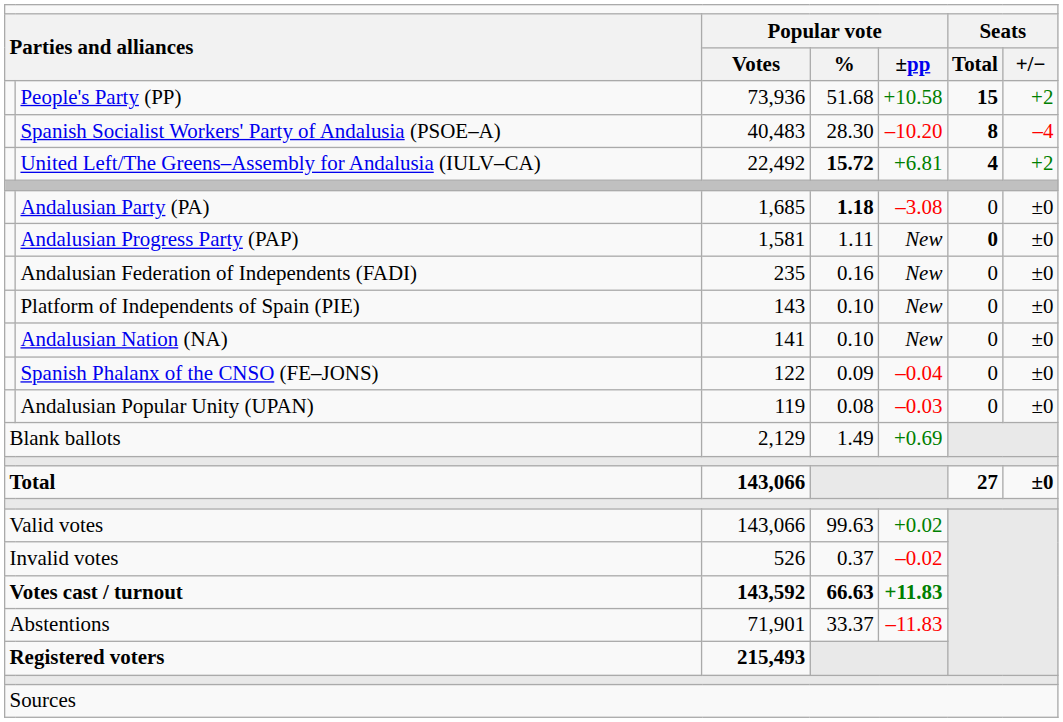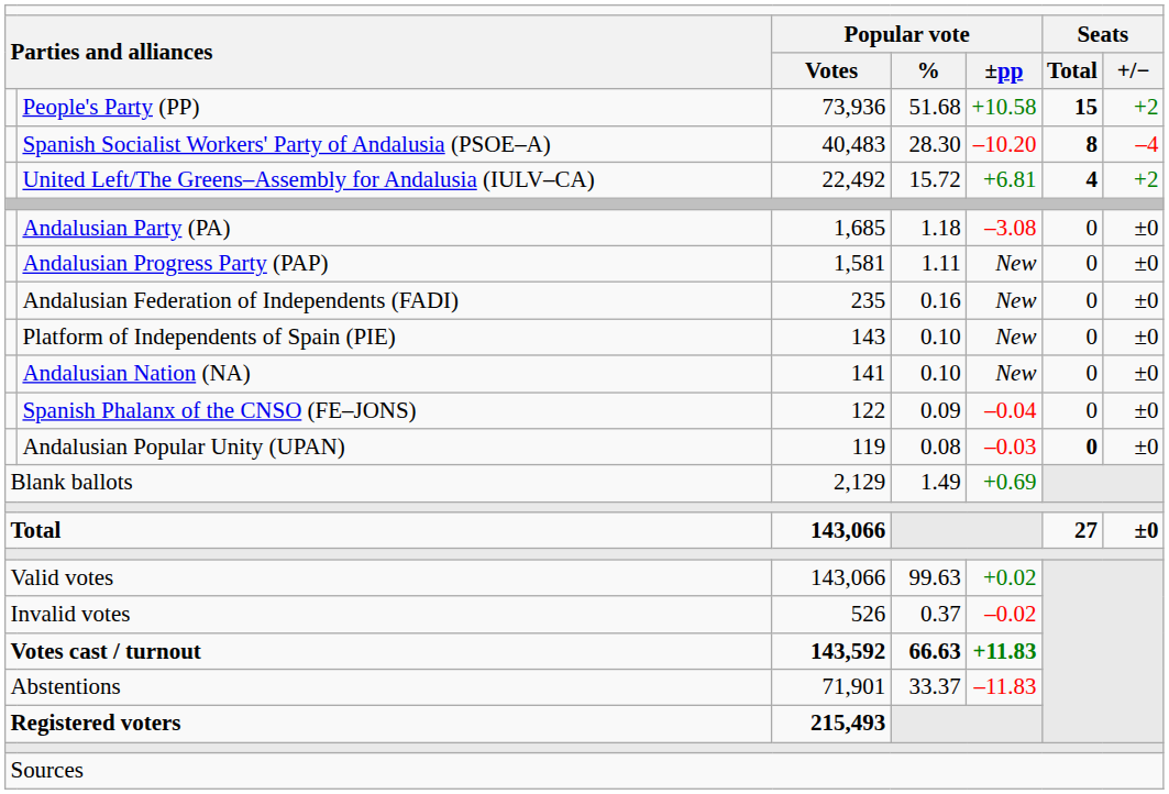United Left/The Greens–Assembly for Andalusia (IULV–CA) | column 4: bold -> normal
Andalusian Party (PA) | column 4: bold -> normal
Andalusian Progress Party (PAP) | column 6: bold -> normal
Andalusian Popular Unity (UPAN) | column 6: normal -> bold
